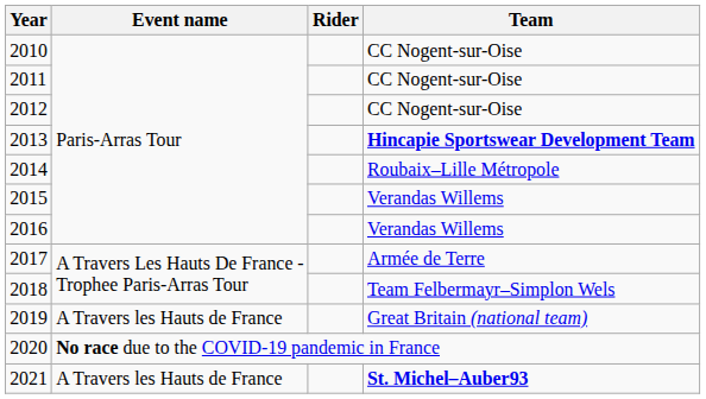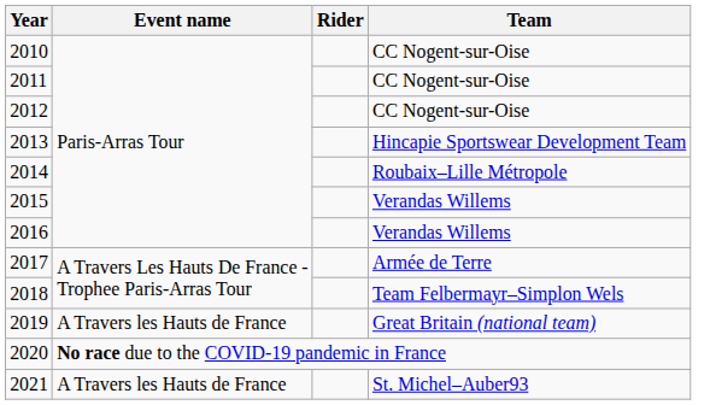2013 | Team: bold -> normal
2021 | Team: bold -> normal
